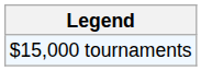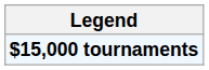row 2 | column 1: normal -> bold
